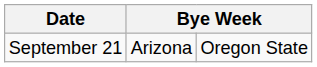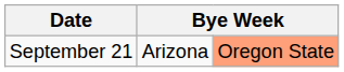September 21 | column 3: no background -> lightsalmon background
